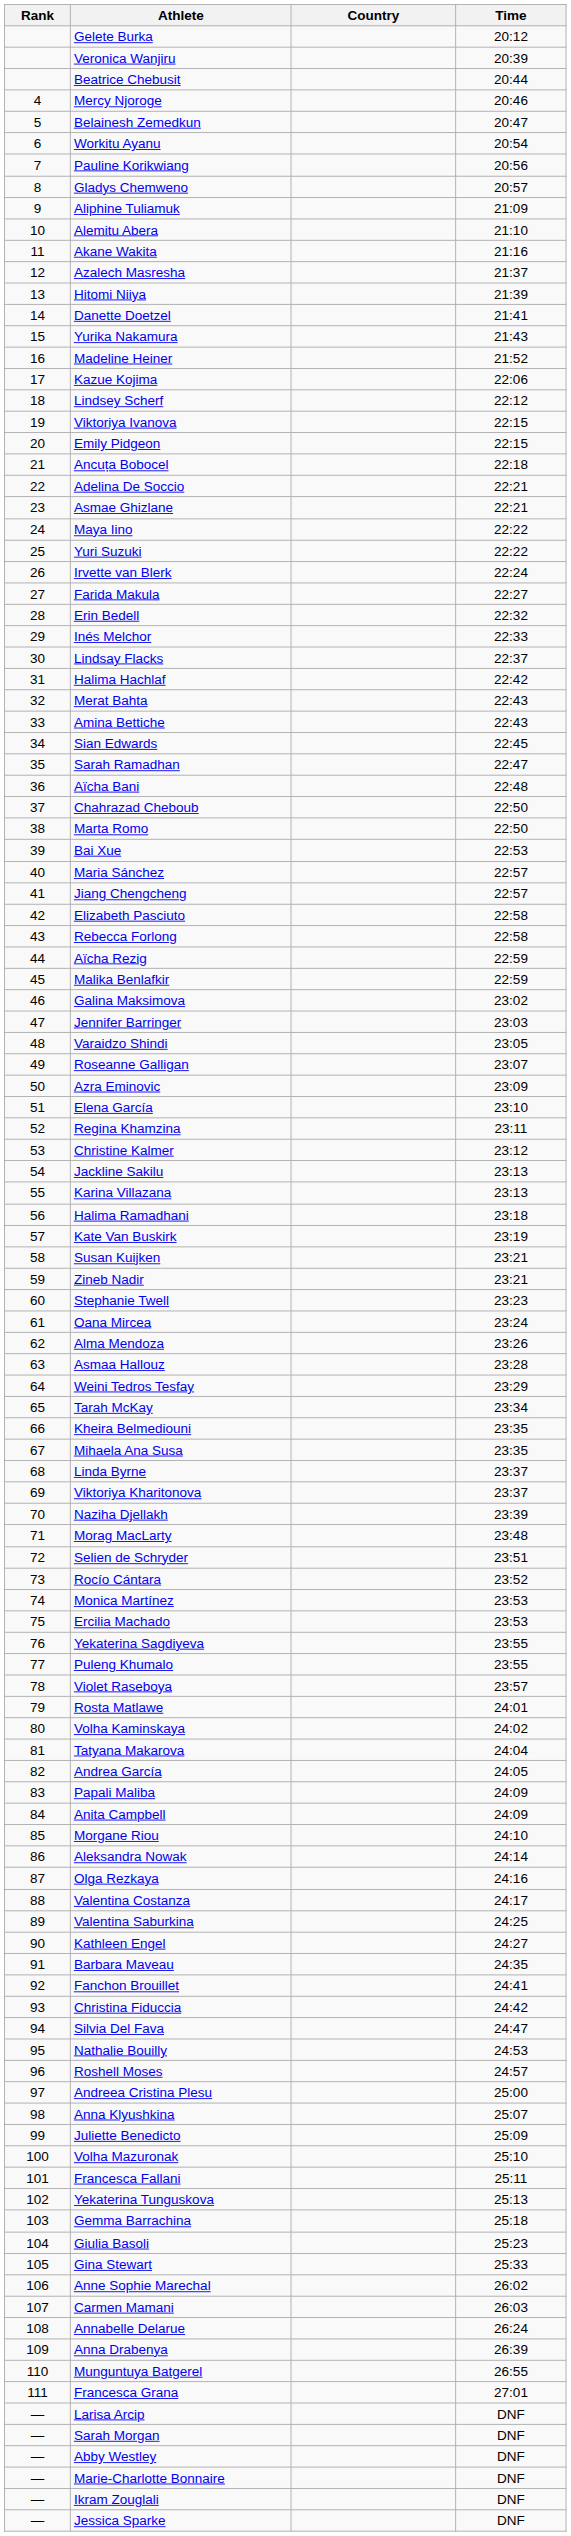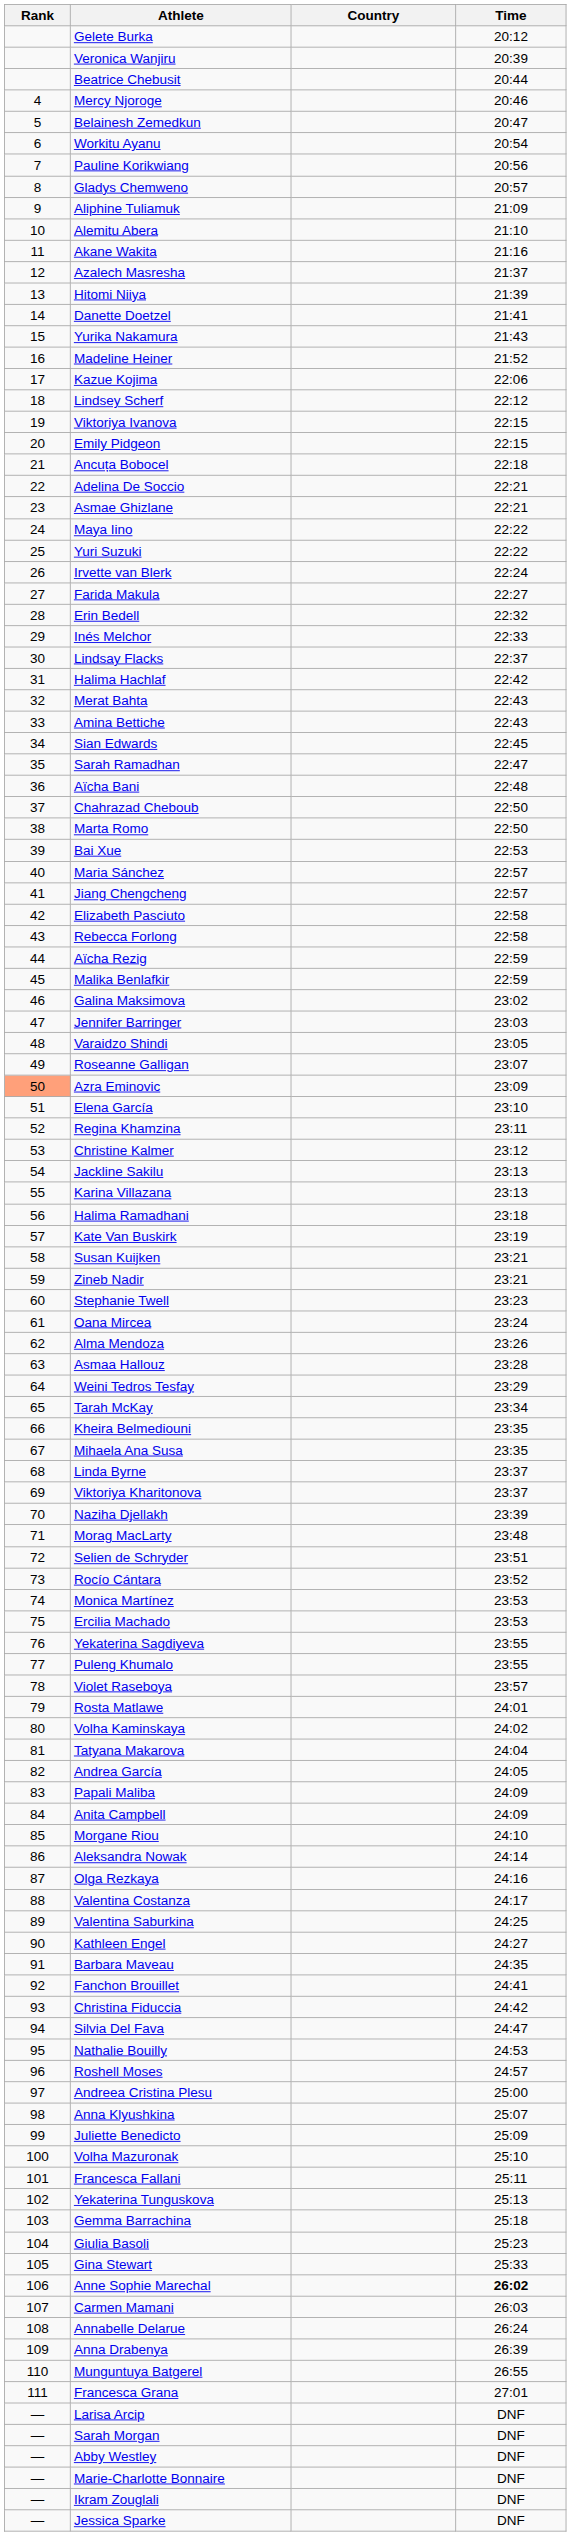Azra Eminovic | Rank: no background -> lightsalmon background
Anne Sophie Marechal | Time: normal -> bold
